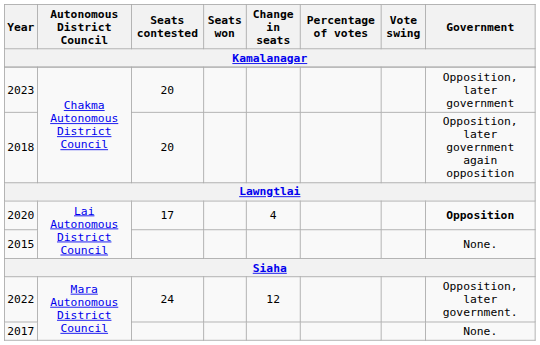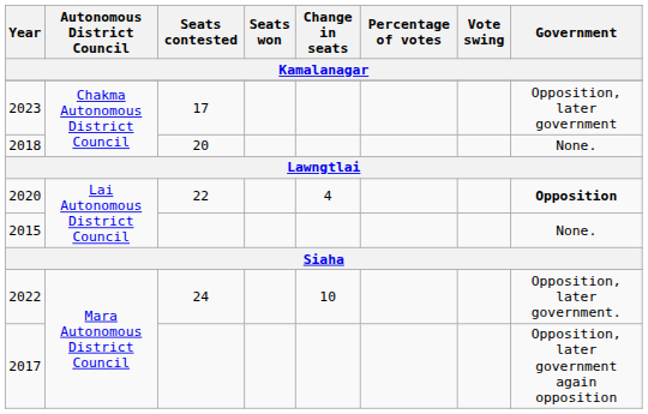2023 | Seats contested: 20 -> 17
2018 | Government: Opposition, later government again opposition -> None.
2020 | Seats contested: 17 -> 22
2022 | Change in seats: 12 -> 10
2017 | Government: None. -> Opposition, later government again opposition
